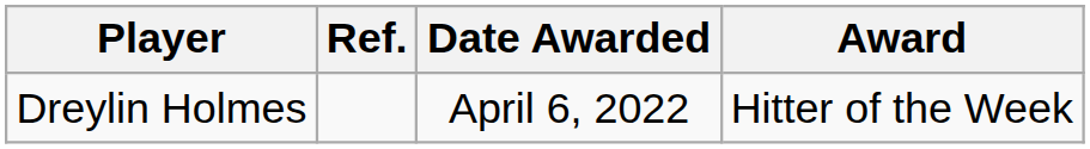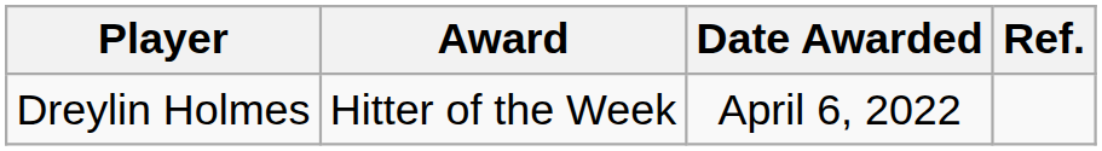columns swapped: Award <-> Ref.
